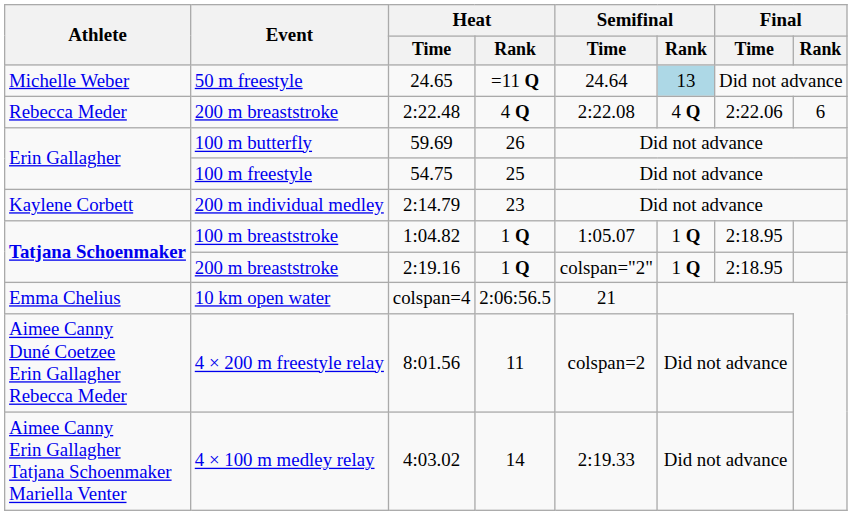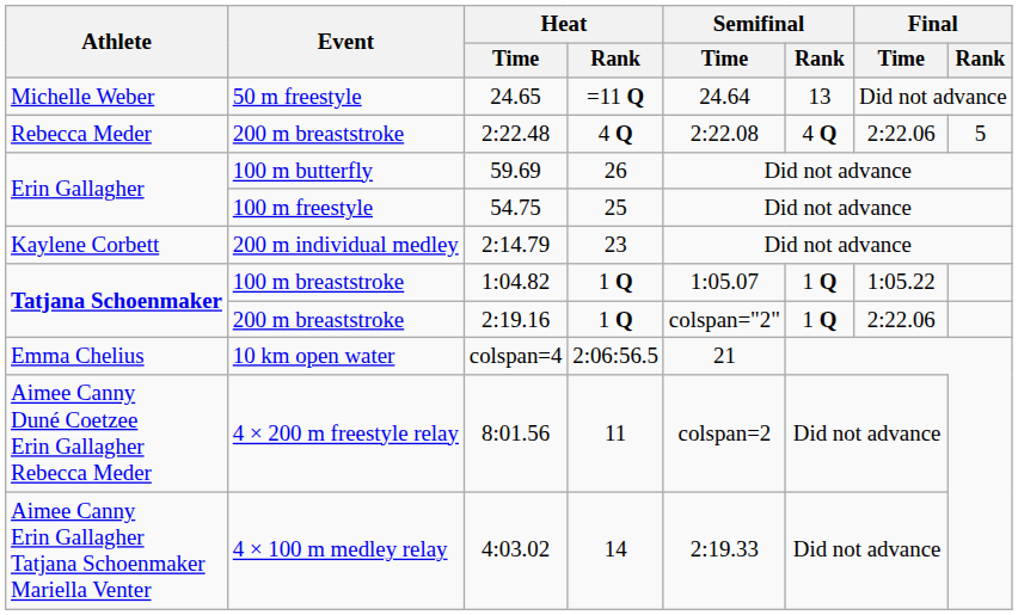50 m freestyle | Semifinal / Rank: lightblue background -> no background
200 m breaststroke / 2:22.48 | Final / Rank: 6 -> 5
100 m breaststroke | Final / Time: 2:18.95 -> 1:05.22
200 m breaststroke / 2:19.16 | Final / Time: 2:18.95 -> 2:22.06
